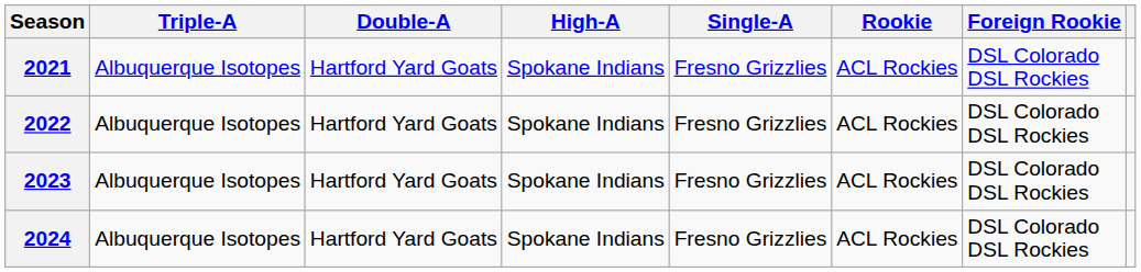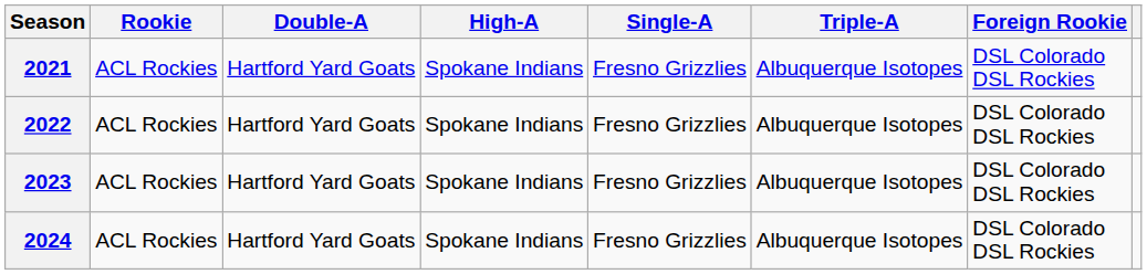columns swapped: Triple-A <-> Rookie
